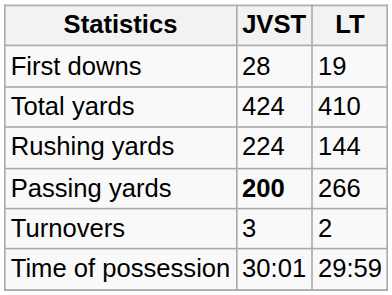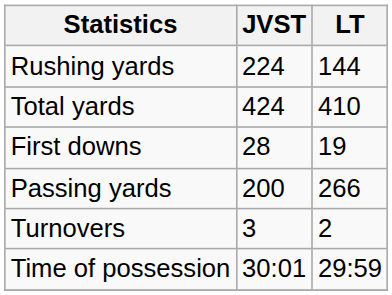rows swapped: First downs <-> Rushing yards
Passing yards | JVST: bold -> normal
